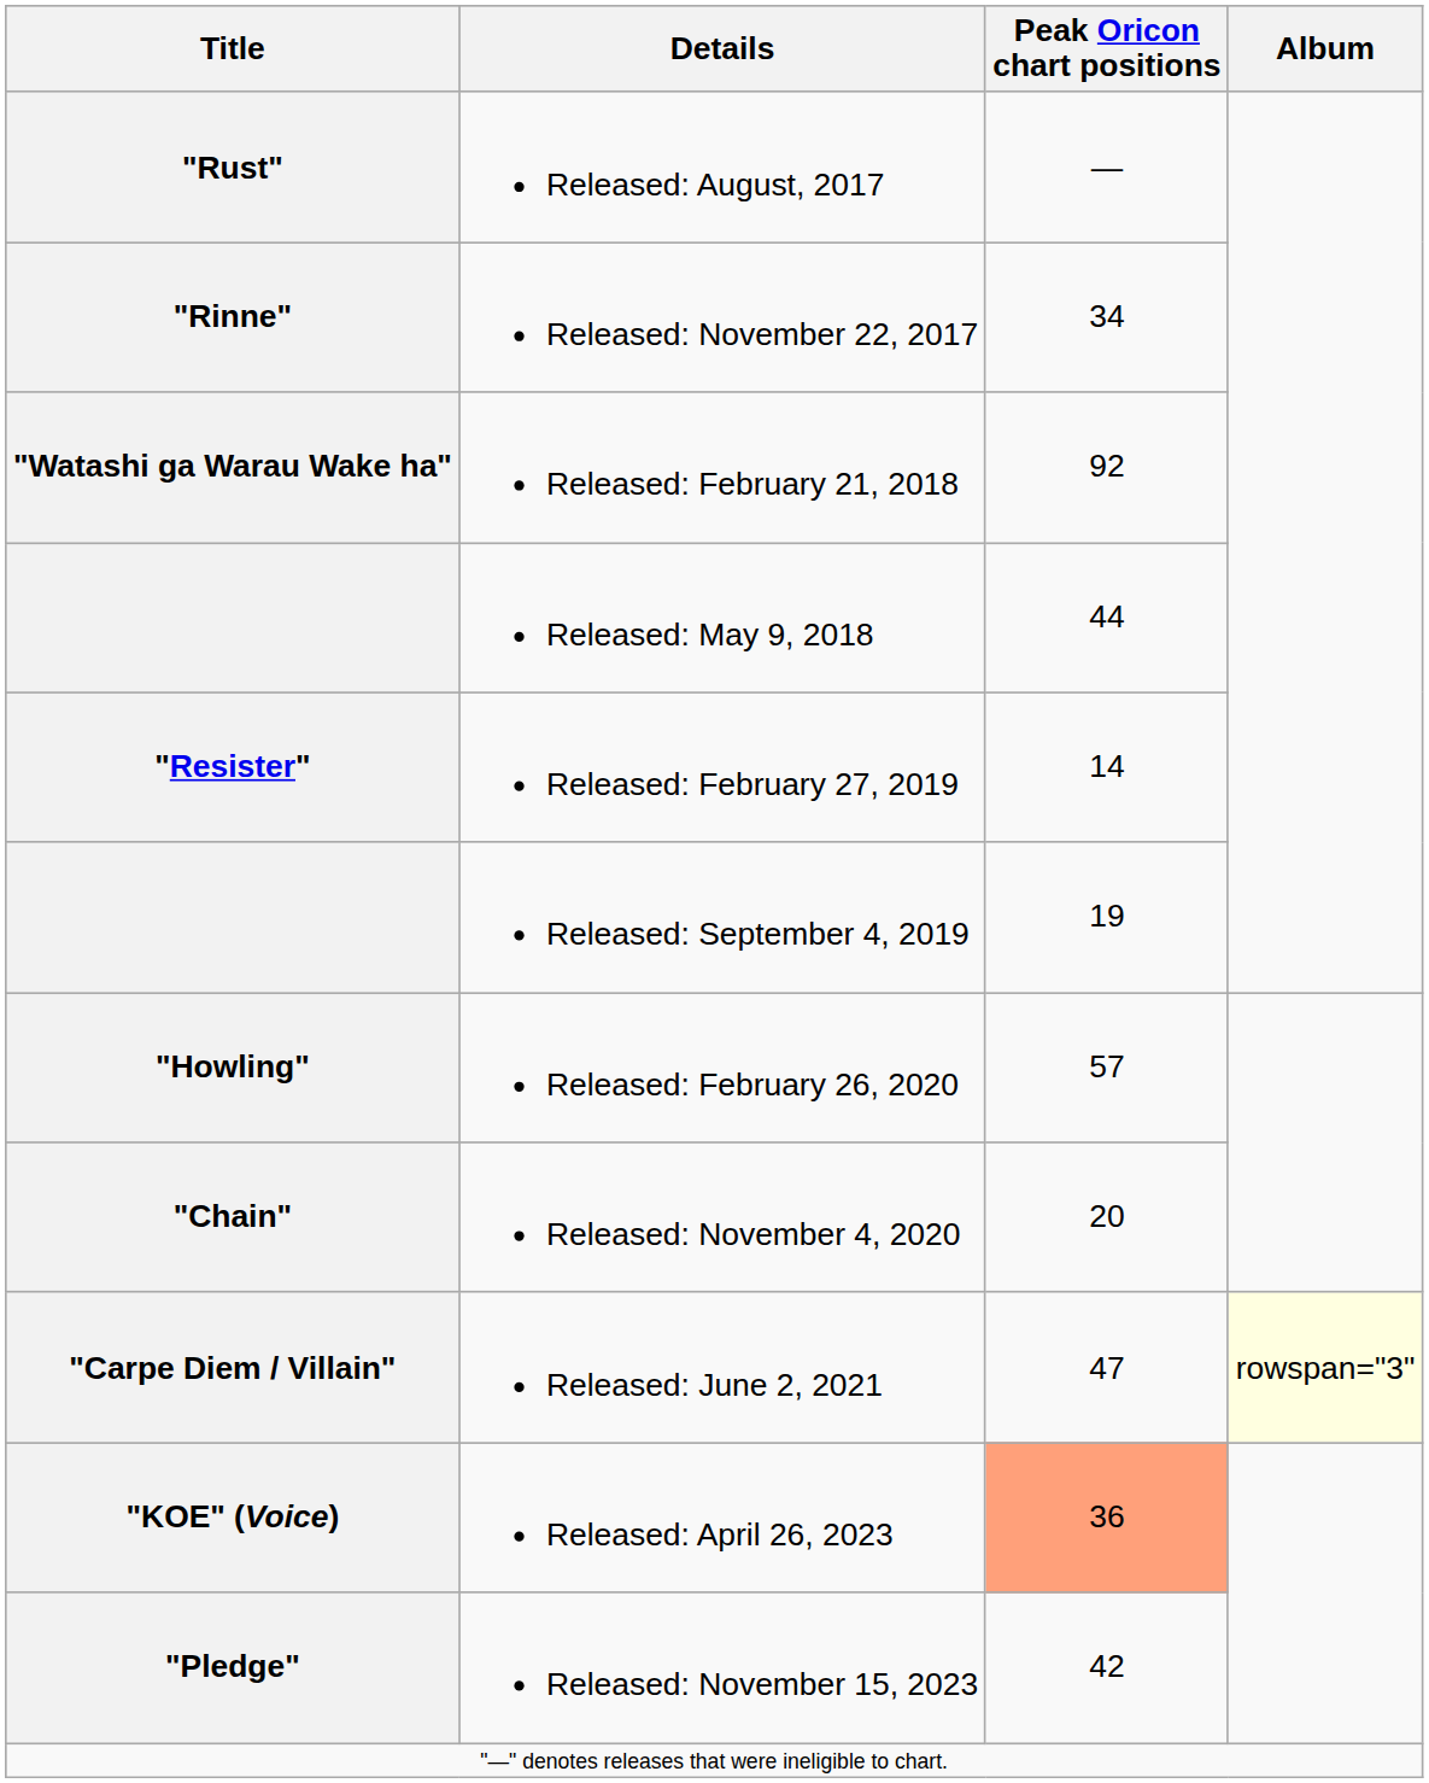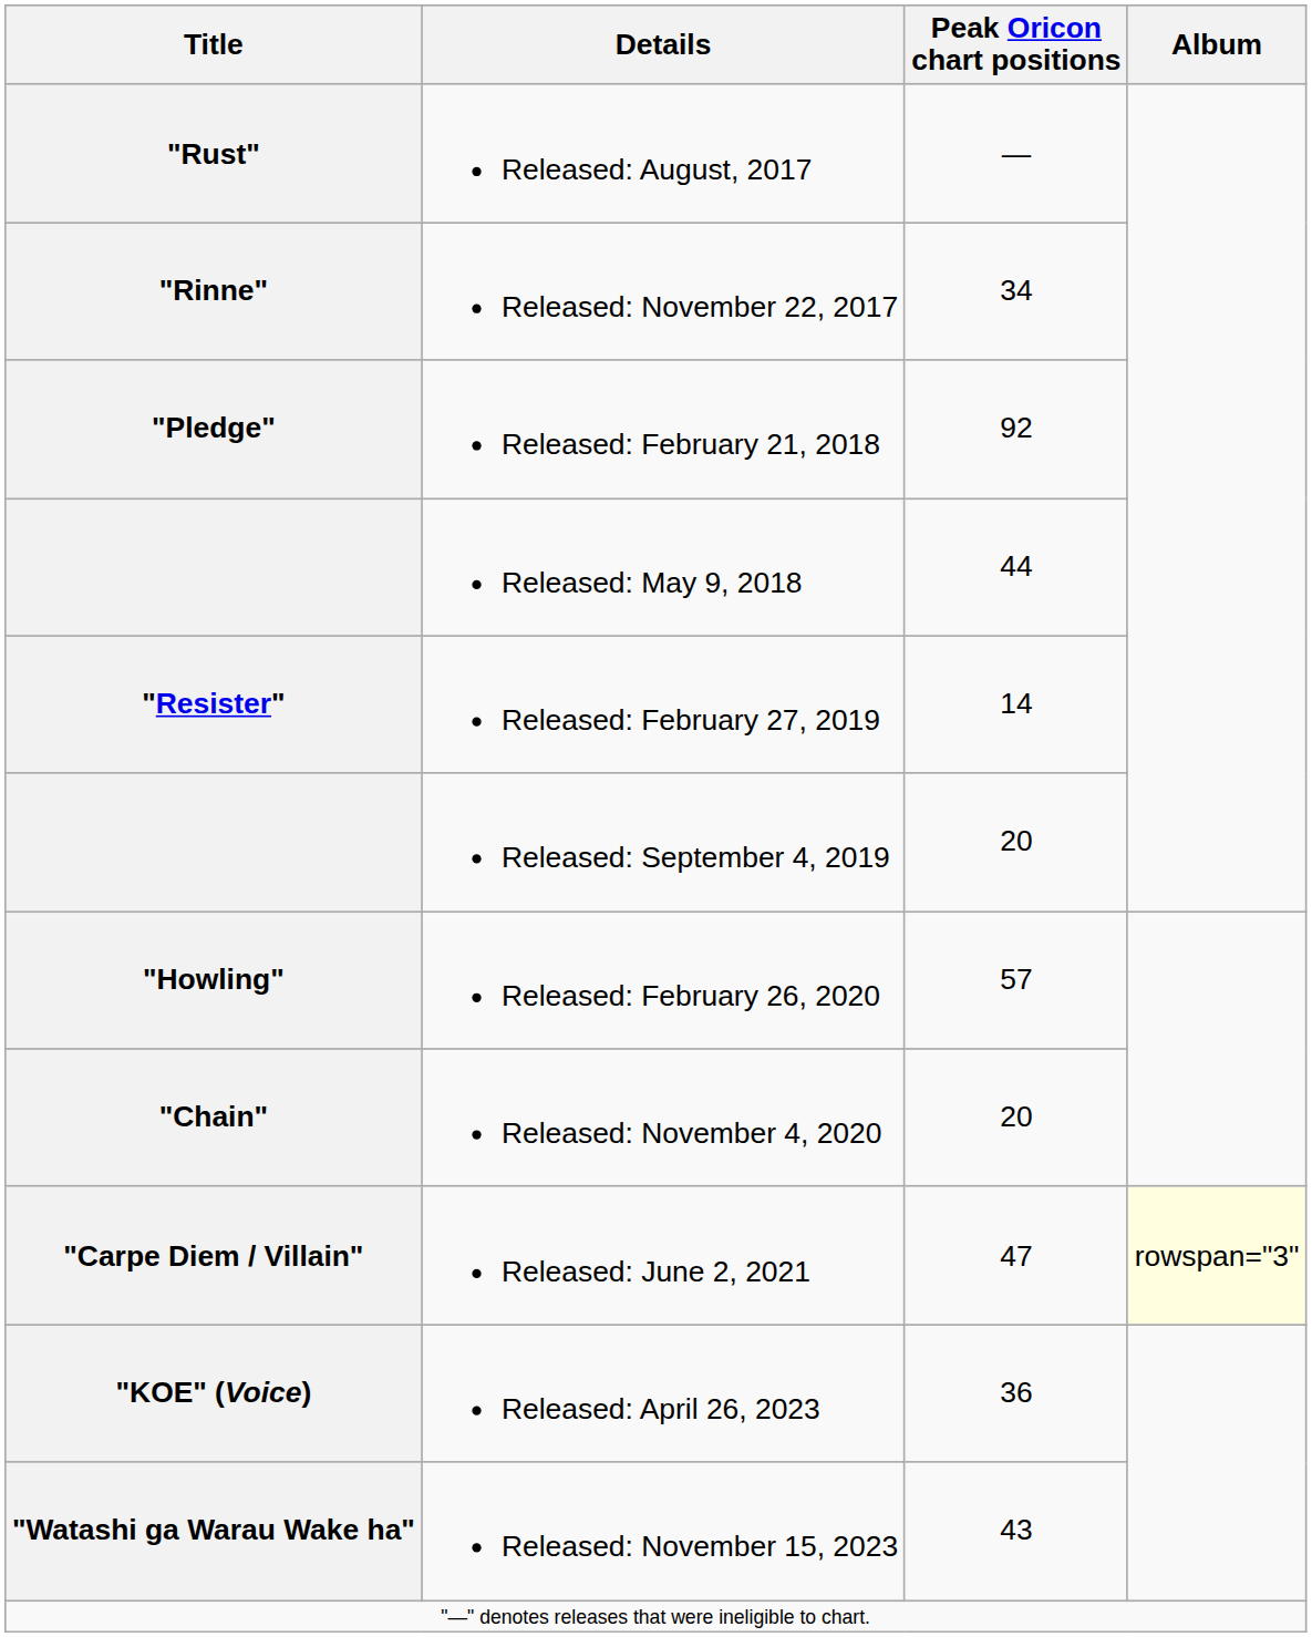Released: February 21, 2018 | Title: "Watashi ga Warau Wake ha" -> "Pledge"
Released: September 4, 2019 | Peak Oricon chart positions: 19 -> 20
Released: April 26, 2023 | Peak Oricon chart positions: lightsalmon background -> no background
Released: November 15, 2023 | Title: "Pledge" -> "Watashi ga Warau Wake ha"
Released: November 15, 2023 | Peak Oricon chart positions: 42 -> 43
